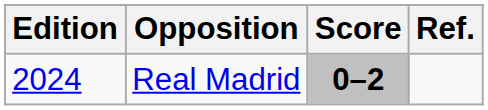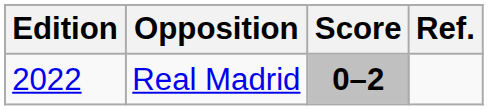Real Madrid | Edition: 2024 -> 2022
